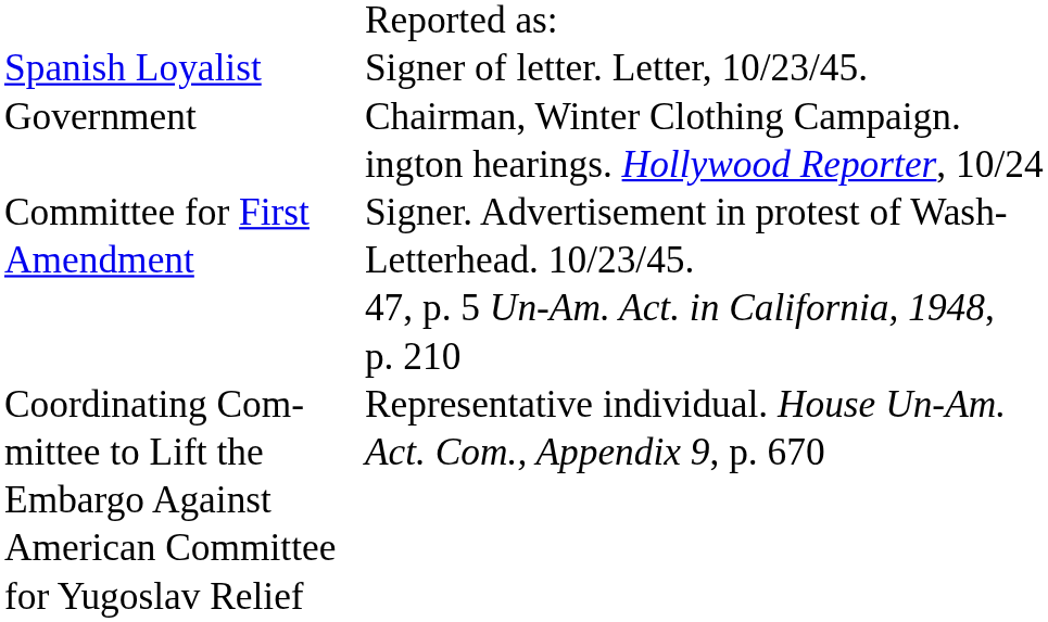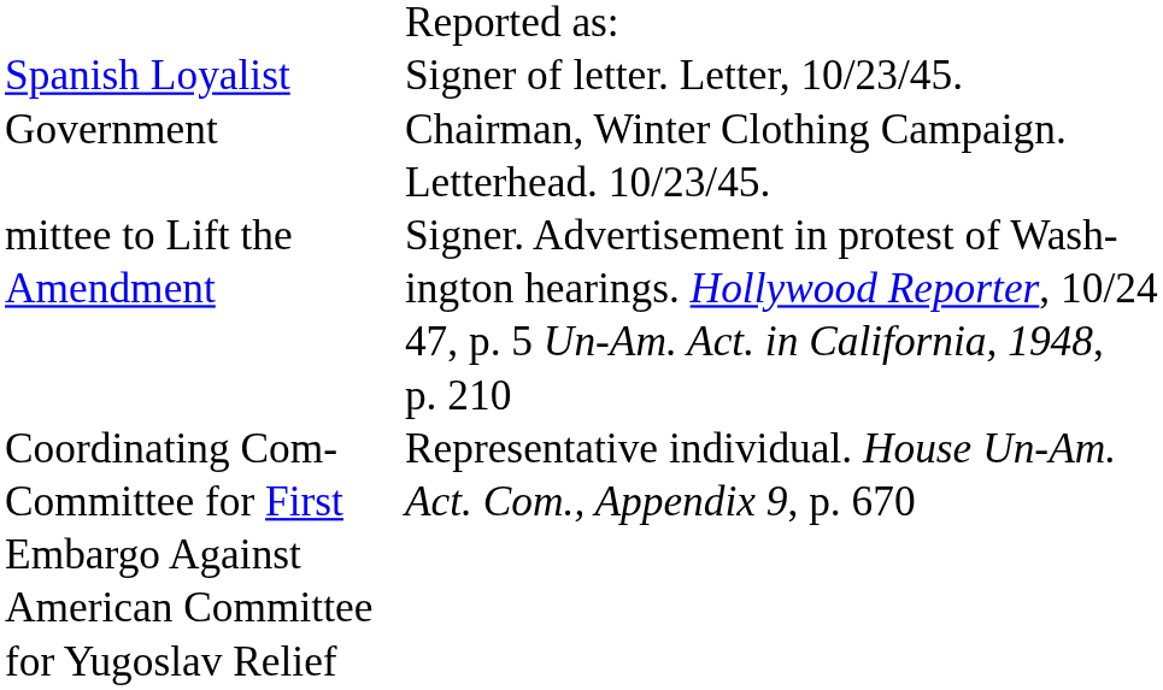row 4 | column 2: ington hearings. Hollywood Reporter, 10/24 -> Letterhead. 10/23/45.
row 5 | column 1: Committee for First -> mittee to Lift the
row 6 | column 2: Letterhead. 10/23/45. -> ington hearings. Hollywood Reporter, 10/24
row 10 | column 1: mittee to Lift the -> Committee for First
